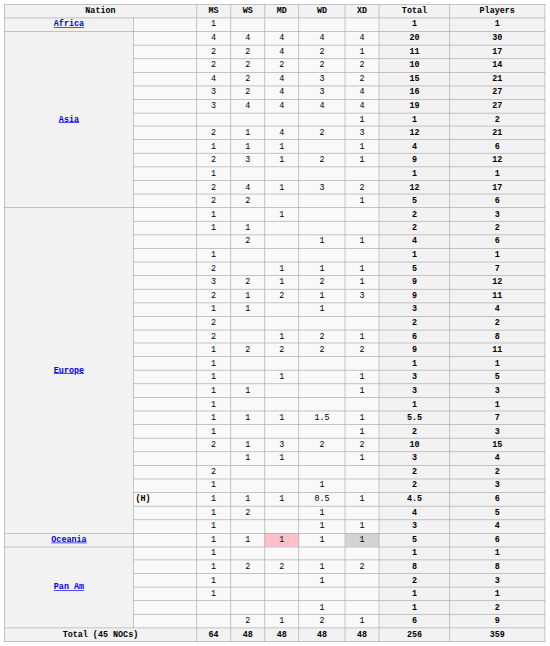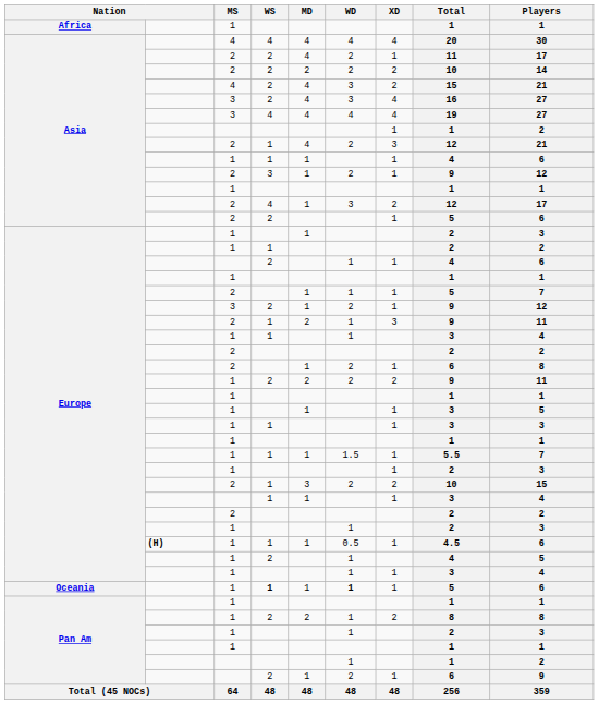Oceania | WS: normal -> bold
Oceania | MD: pink background -> no background
Oceania | WD: normal -> bold
Oceania | XD: lightgrey background -> no background
